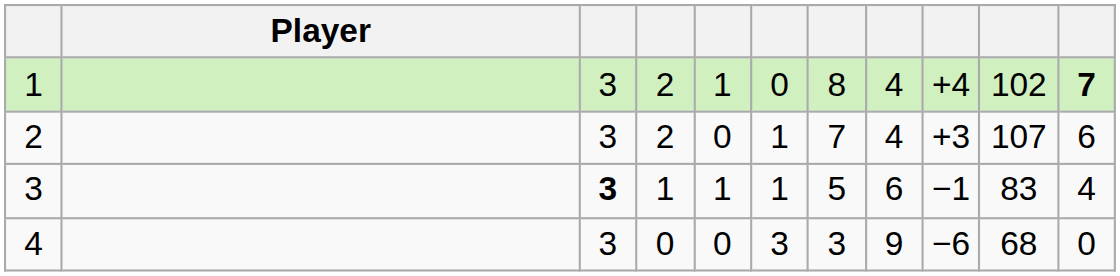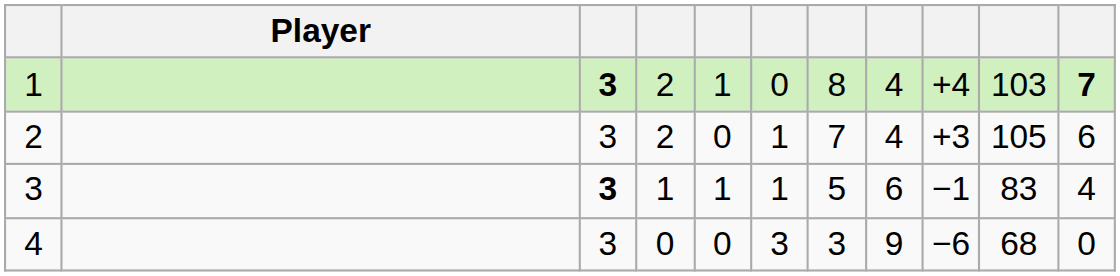row 2 | column 3: normal -> bold
row 2 | column 10: 102 -> 103
row 3 | column 10: 107 -> 105
